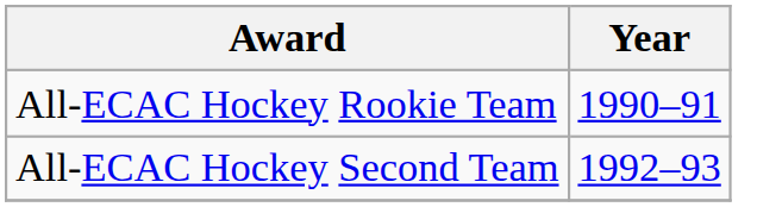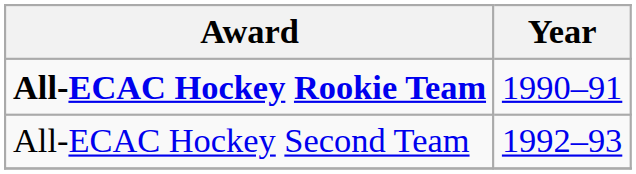row 2 | Award: normal -> bold
